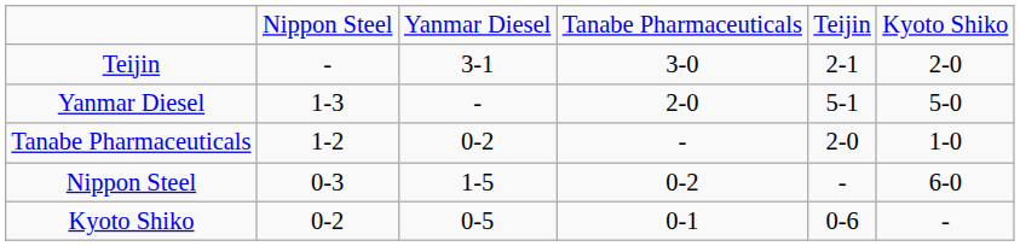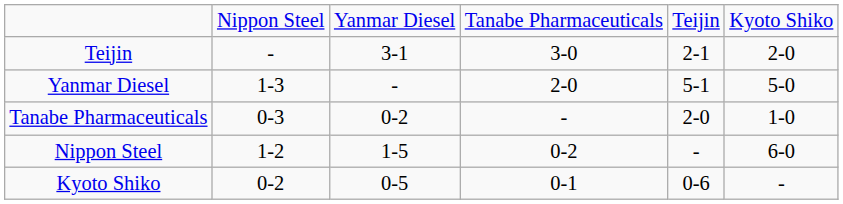row 4 | column 2: 1-2 -> 0-3
row 5 | column 2: 0-3 -> 1-2
